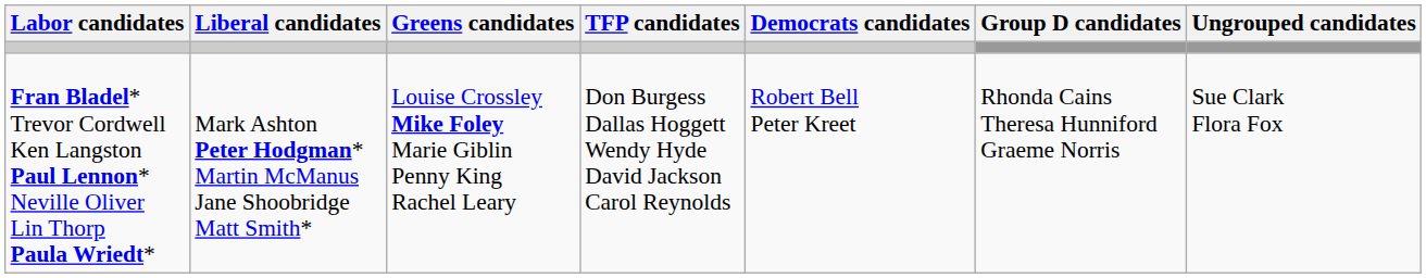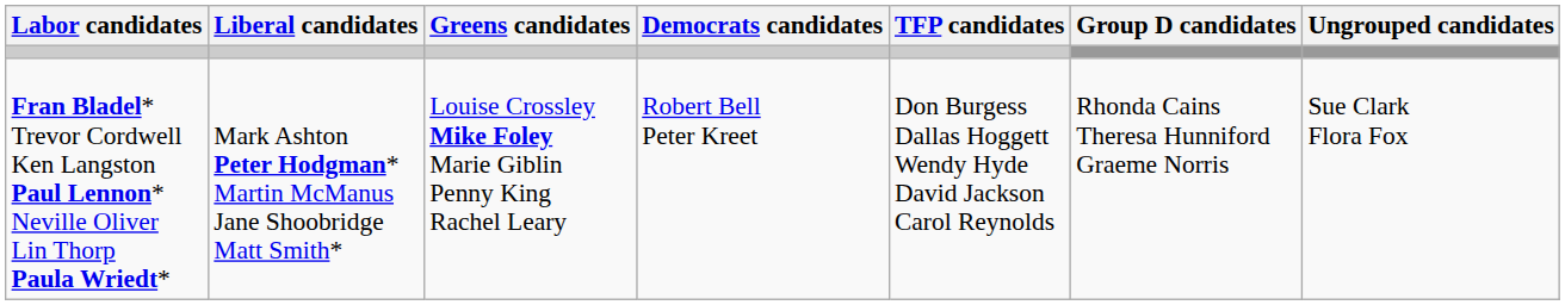columns swapped: Democrats candidates <-> TFP candidates
